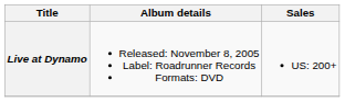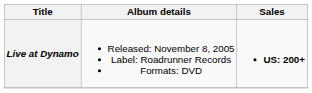Live at Dynamo | Sales: normal -> bold
